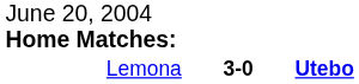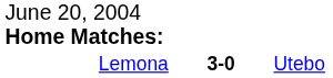Lemona | column 3: bold -> normal
